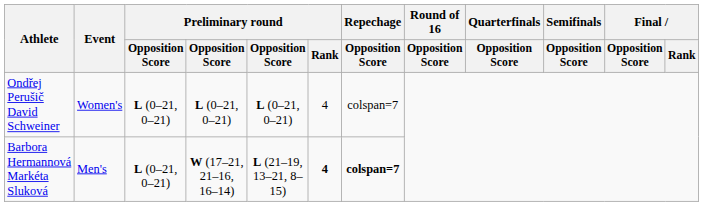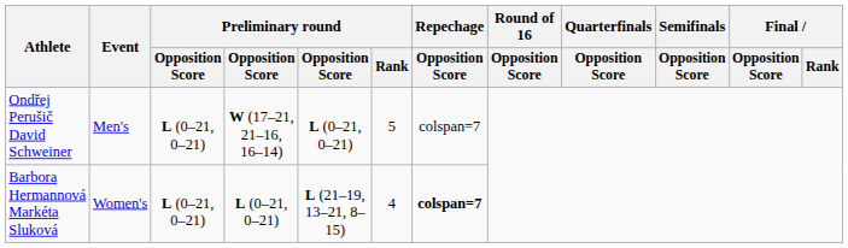Ondřej Perušič David Schweiner | Event: Women's -> Men's
Ondřej Perušič David Schweiner | column 4: L (0–21, 0–21) -> W (17–21, 21–16, 16–14)
Ondřej Perušič David Schweiner | Preliminary round / Rank: 4 -> 5
Barbora Hermannová Markéta Sluková | Event: Men's -> Women's
Barbora Hermannová Markéta Sluková | column 4: W (17–21, 21–16, 16–14) -> L (0–21, 0–21)
Barbora Hermannová Markéta Sluková | Preliminary round / Rank: bold -> normal
